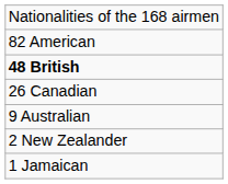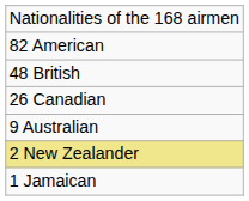row 3 | column 1: bold -> normal
row 6 | column 1: no background -> khaki background
